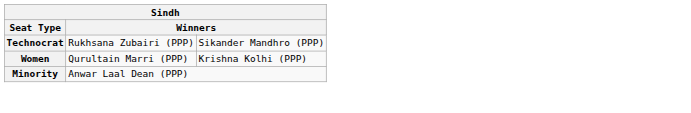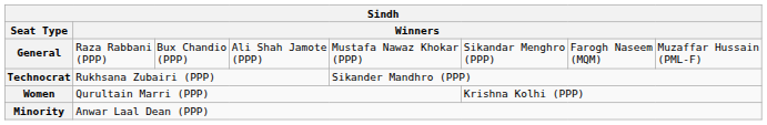+ row: General | Raza Rabbani (PPP) | Bux Chandio (PPP) | Ali Shah Jamote (PPP) | Mustafa Nawaz Khokar (PPP) | Sikandar Menghro (PPP) | Farogh Naseem (MQM) | Muzaffar Hussain (PML-F)
